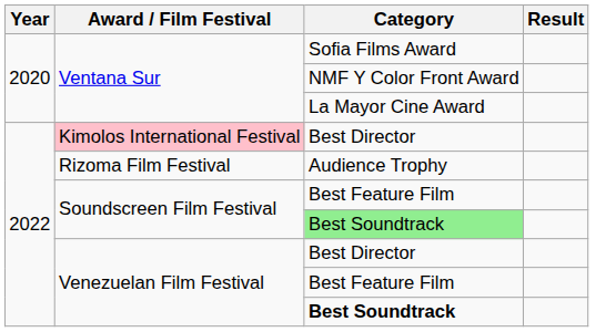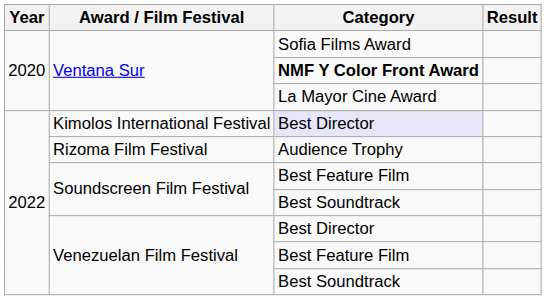NMF Y Color Front Award | Category: normal -> bold
Kimolos International Festival / Best Director | Award / Film Festival: pink background -> no background
Kimolos International Festival / Best Director | Category: no background -> lavender background
Soundscreen Film Festival / Best Soundtrack | Category: lightgreen background -> no background
Venezuelan Film Festival / Best Soundtrack | Category: bold -> normal
